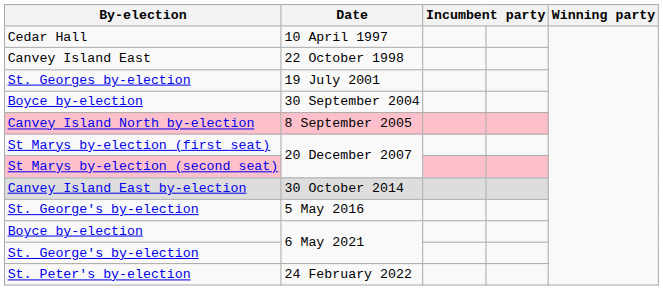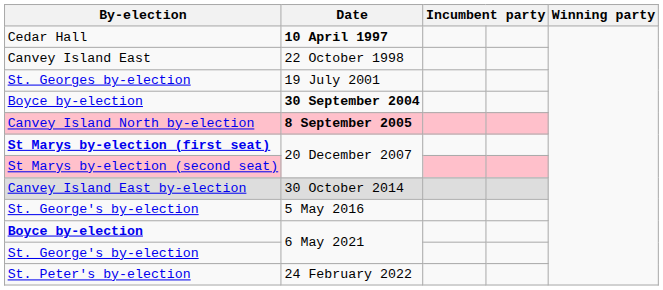Cedar Hall | Date: normal -> bold
Boyce by-election / 30 September 2004 | Date: normal -> bold
Canvey Island North by-election | Date: normal -> bold
St Marys by-election (first seat) | By-election: normal -> bold
Boyce by-election / 6 May 2021 | By-election: normal -> bold
